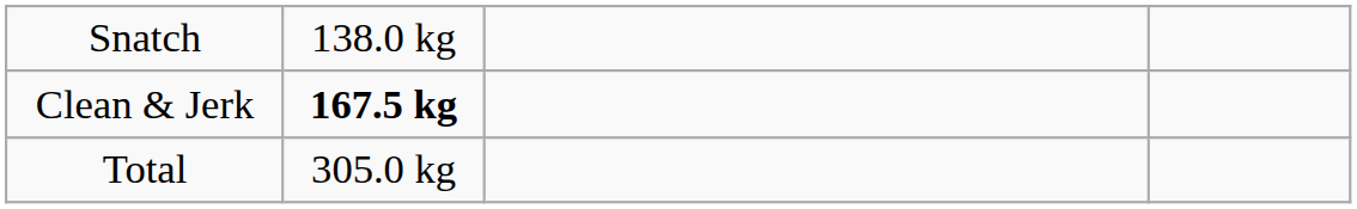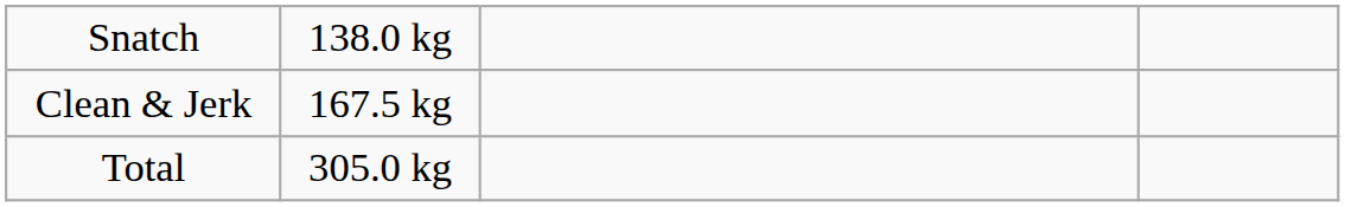Clean & Jerk | column 2: bold -> normal
